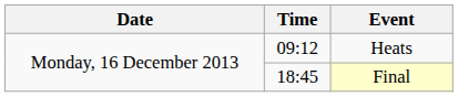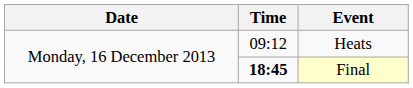Final | Time: normal -> bold
